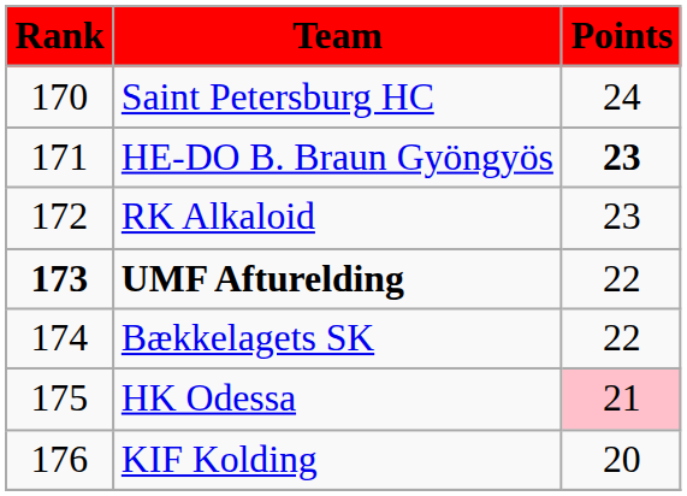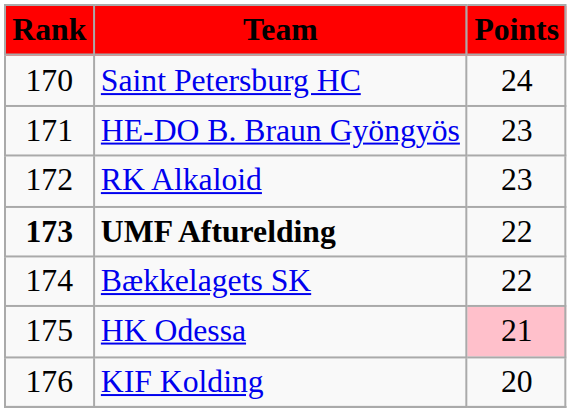HE-DO B. Braun Gyöngyös | Points: bold -> normal
